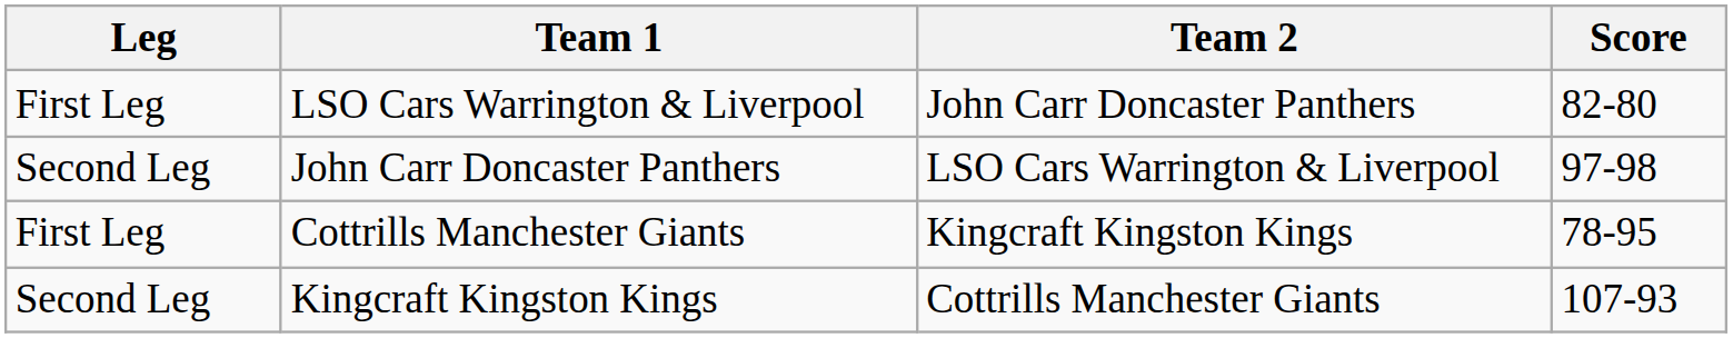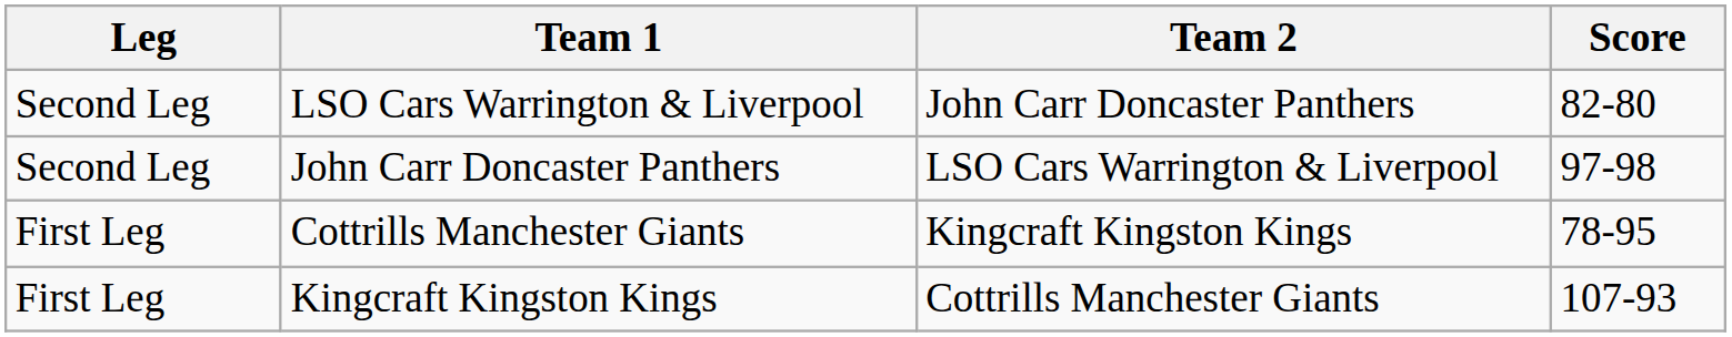row 2 | Leg: First Leg -> Second Leg
row 5 | Leg: Second Leg -> First Leg
